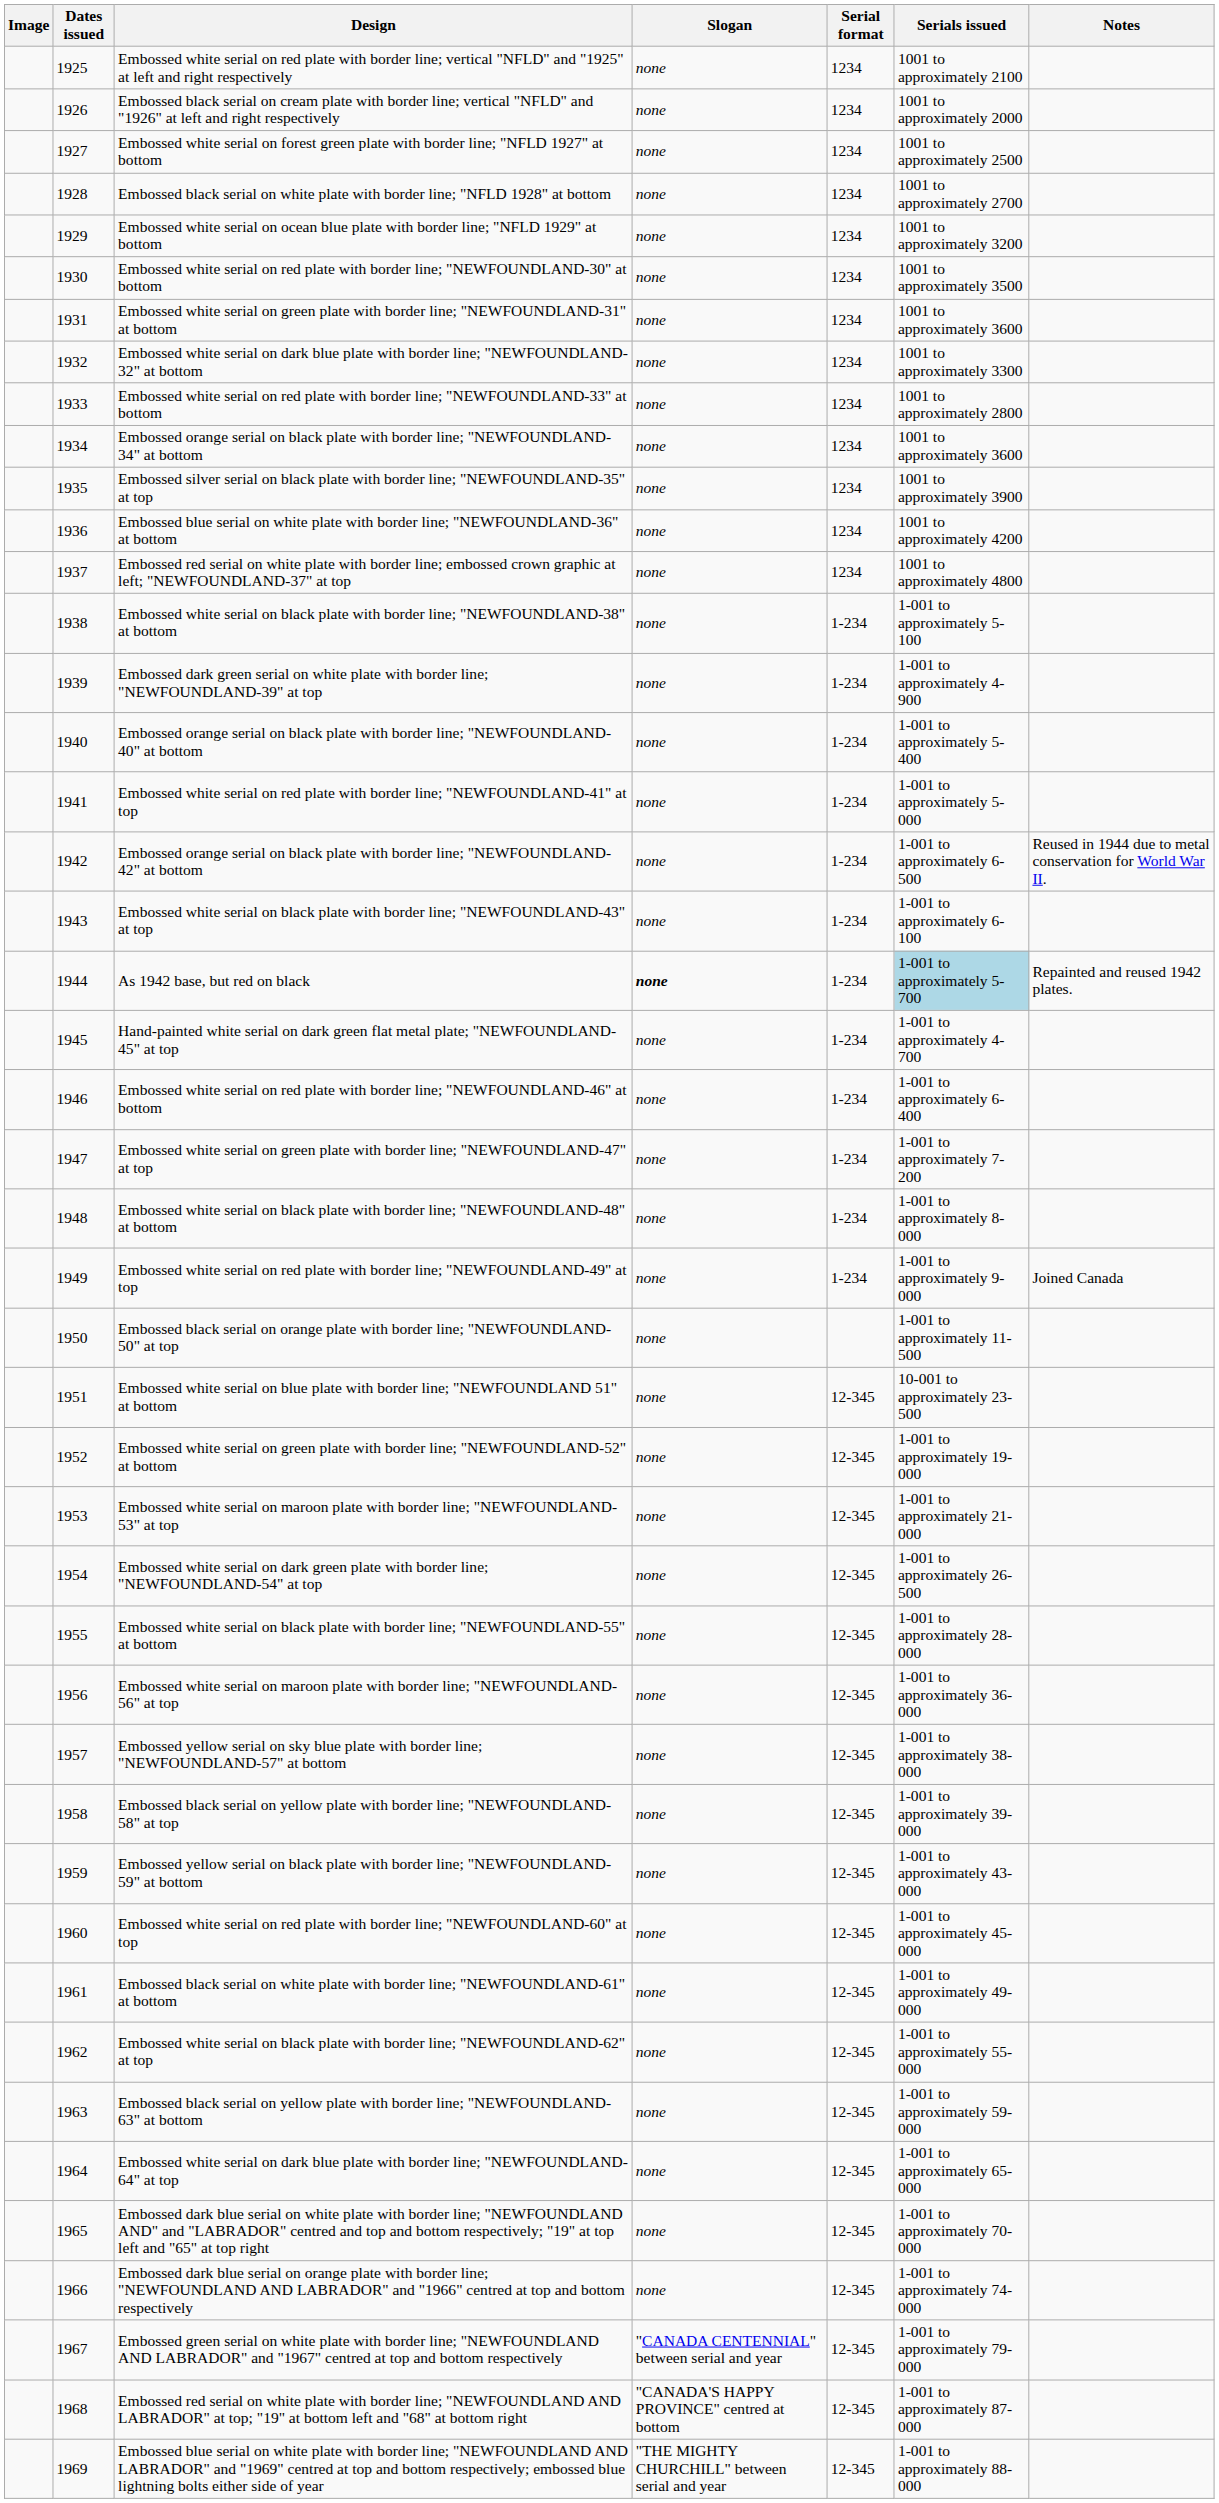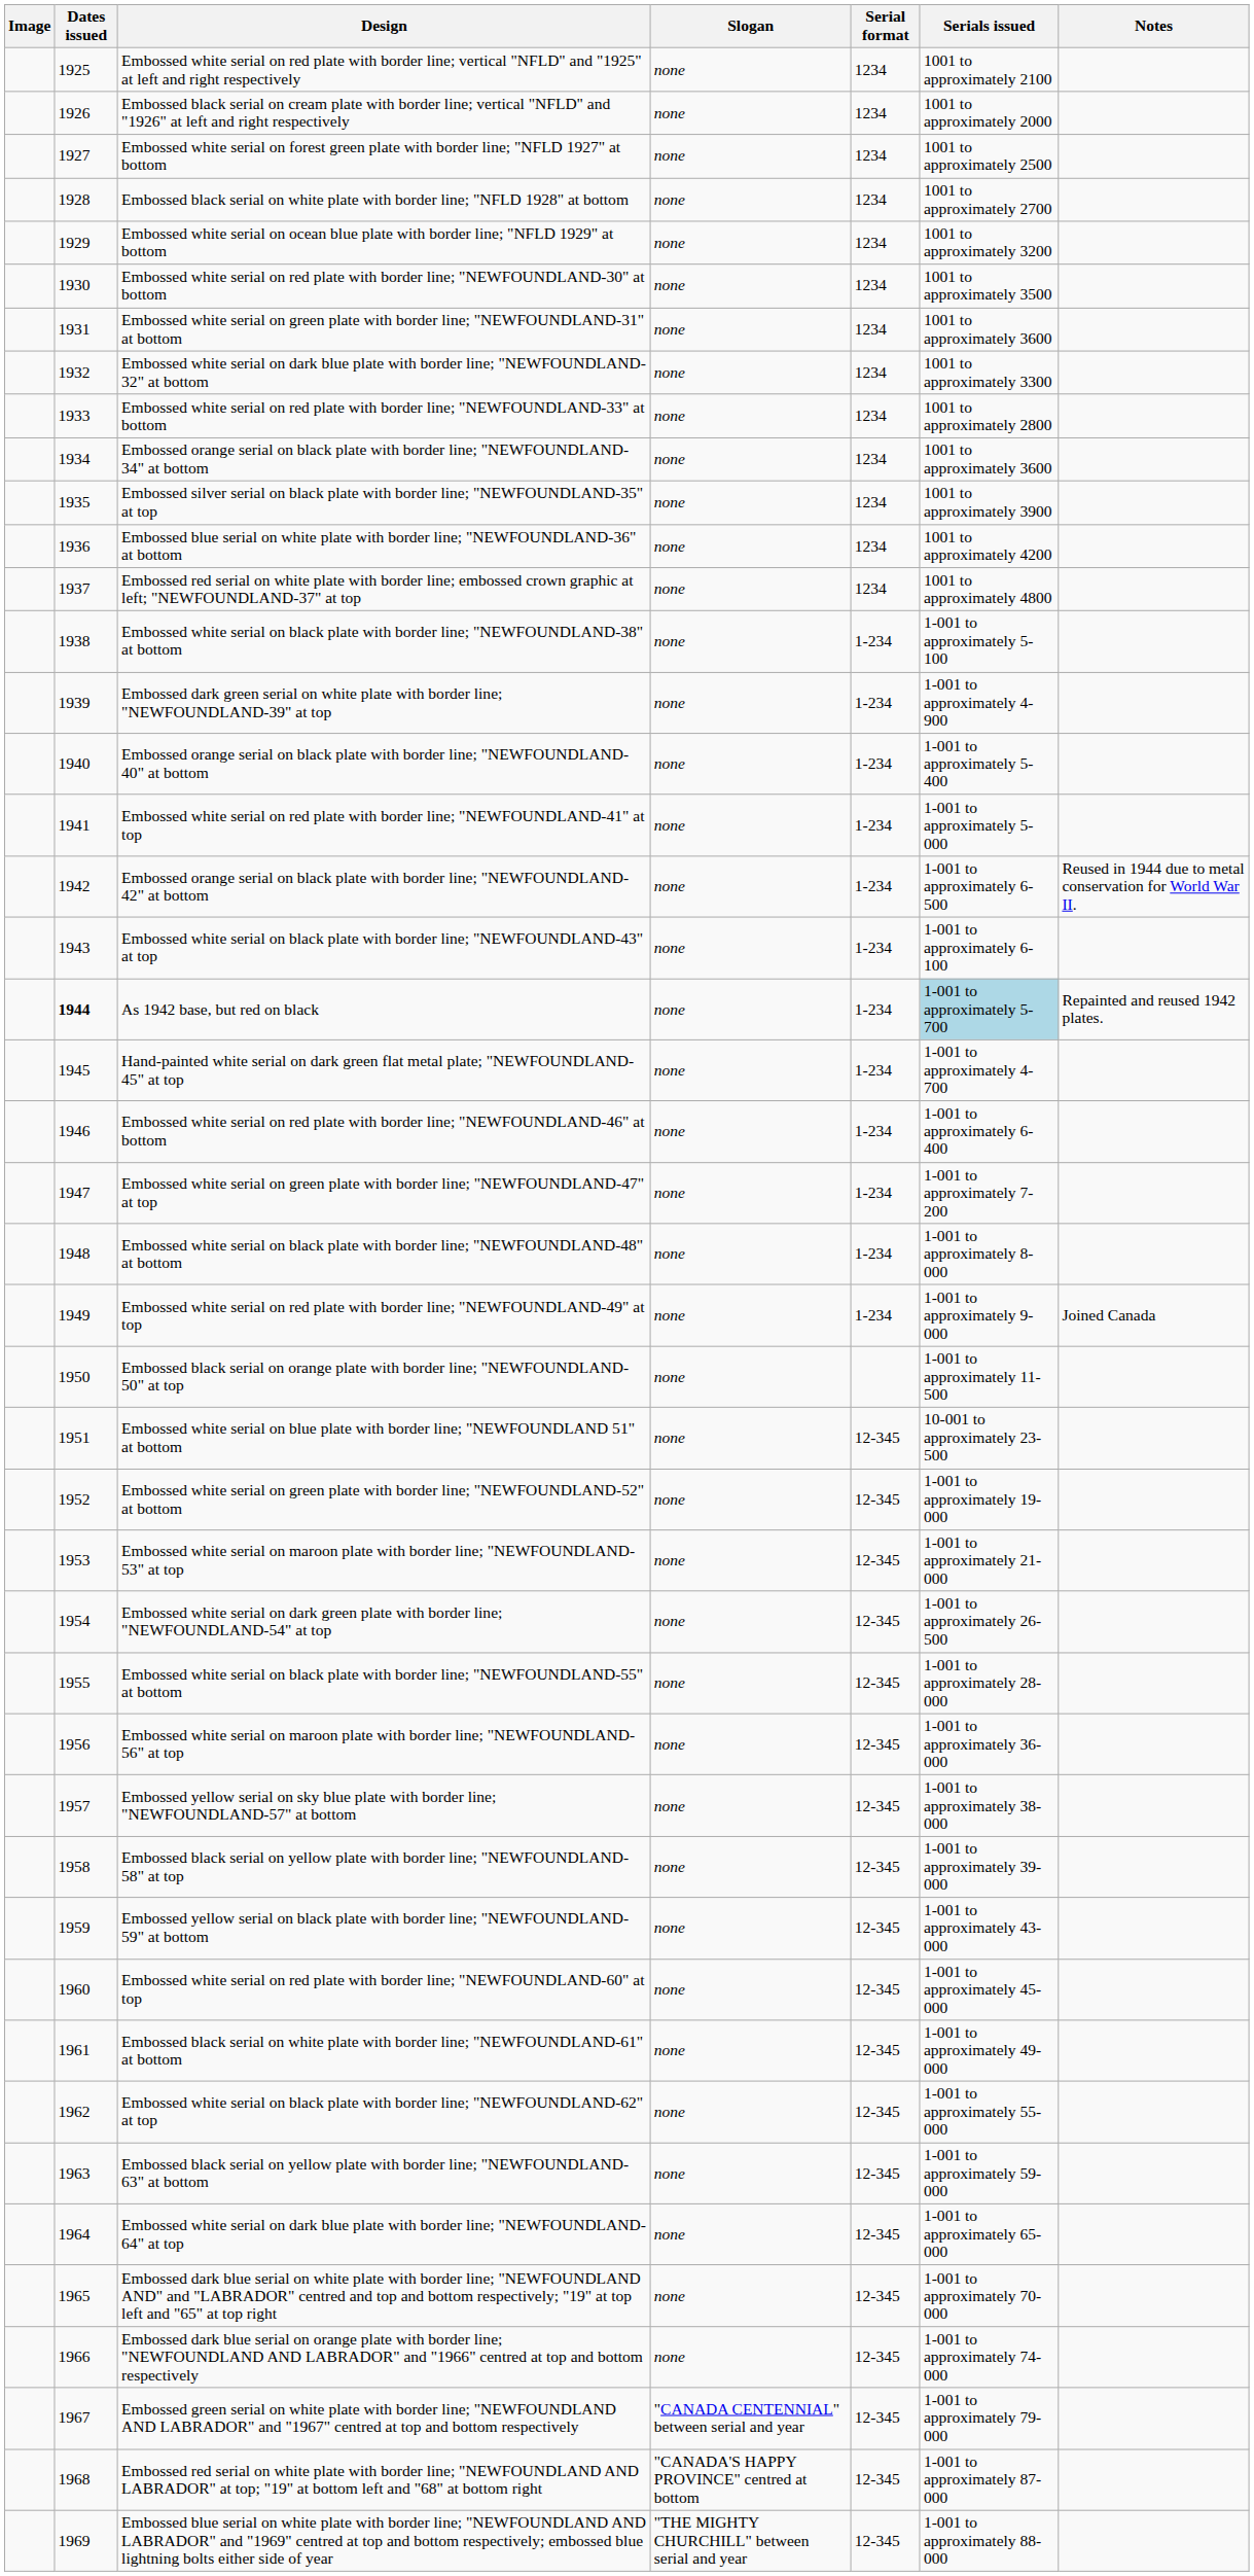As 1942 base, but red on black | Dates issued: normal -> bold
As 1942 base, but red on black | Slogan: bold -> normal
